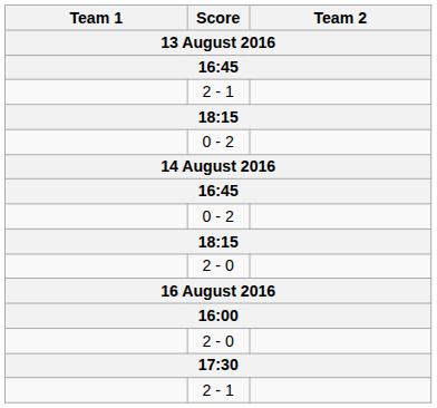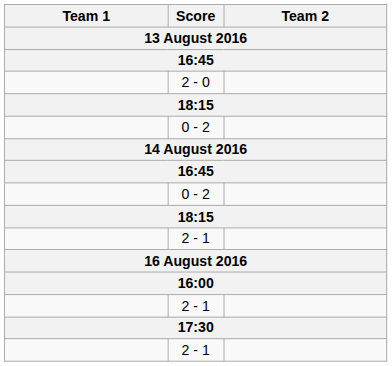row 4 | Score: 2 - 1 -> 2 - 0
row 11 | Score: 2 - 0 -> 2 - 1
row 14 | Score: 2 - 0 -> 2 - 1
